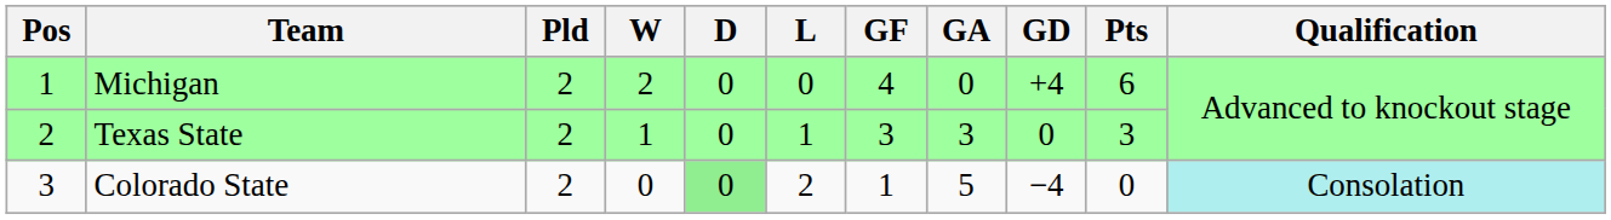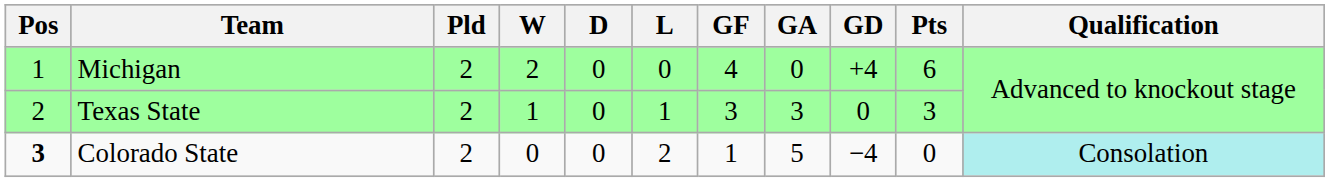Colorado State | Pos: normal -> bold
Colorado State | D: lightgreen background -> no background
